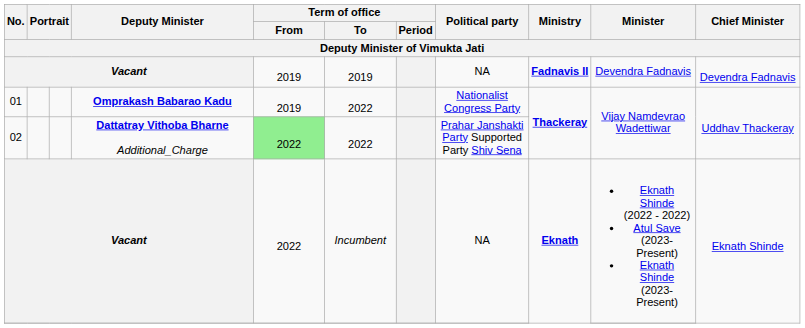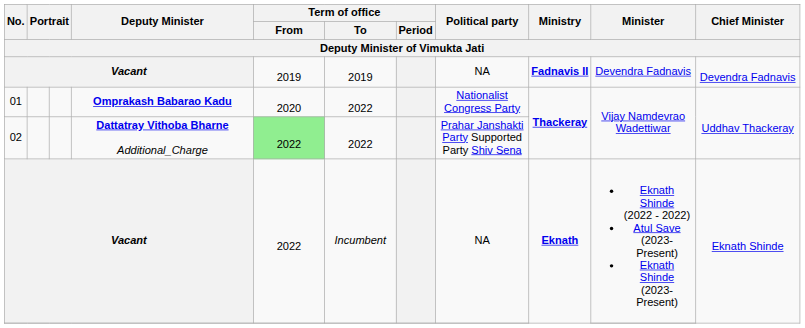01 | Term of office / From: 2019 -> 2020
